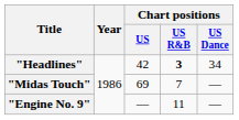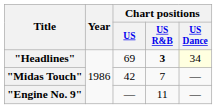"Headlines" | Chart positions / US: 42 -> 69
"Headlines" | Chart positions / US Dance: no background -> lightyellow background
"Midas Touch" | Chart positions / US: 69 -> 42
